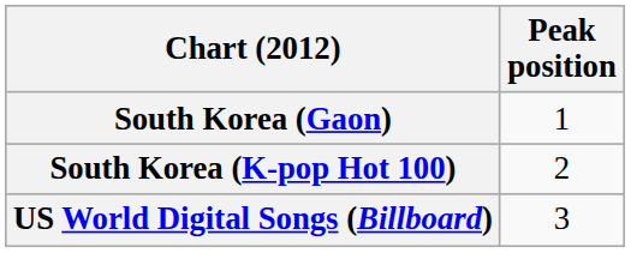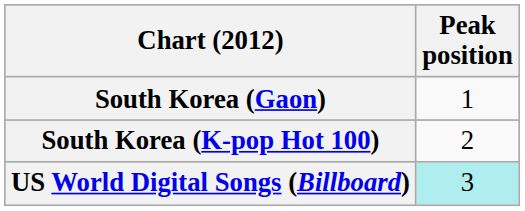US World Digital Songs (Billboard) | Peak position: no background -> paleturquoise background
